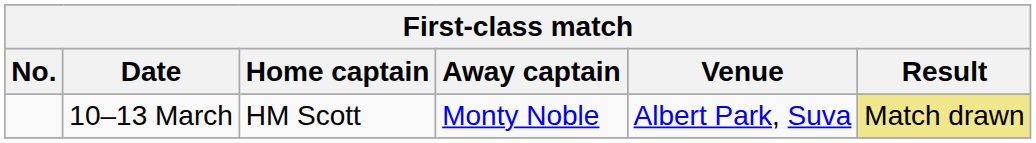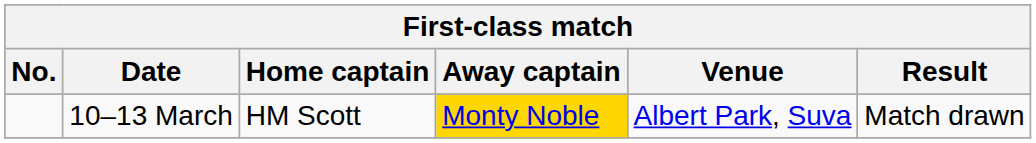10–13 March | Away captain: no background -> gold background
10–13 March | Result: khaki background -> no background
